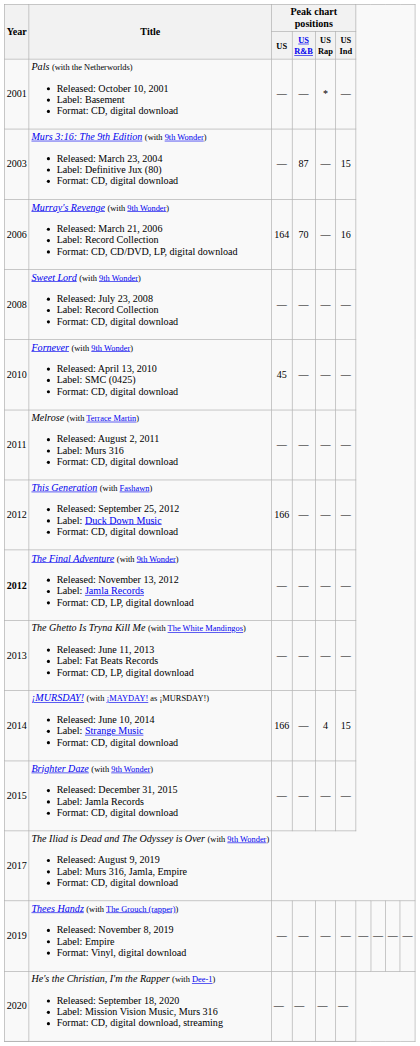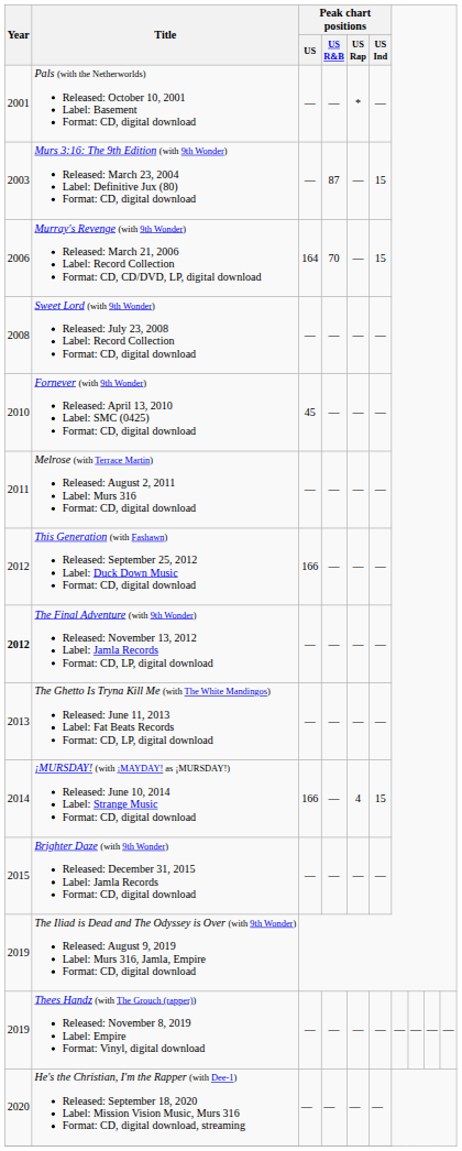row 5 | Peak chart positions / US Ind: 16 -> 15
row 14 | Year: 2017 -> 2019
